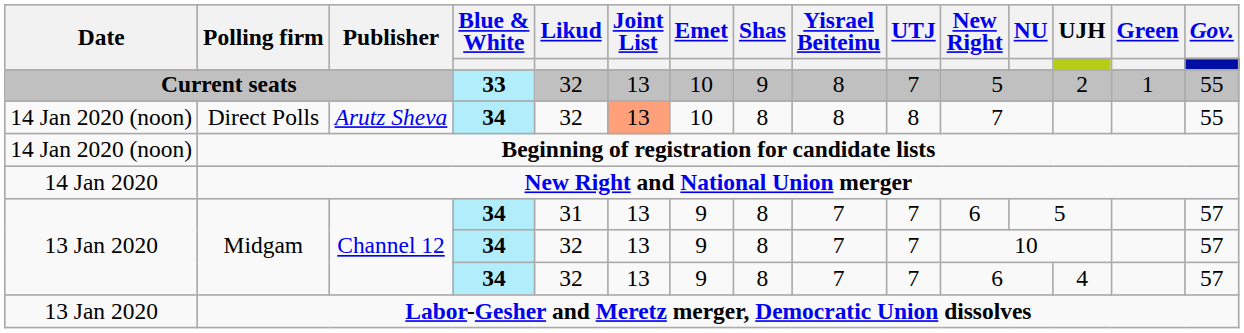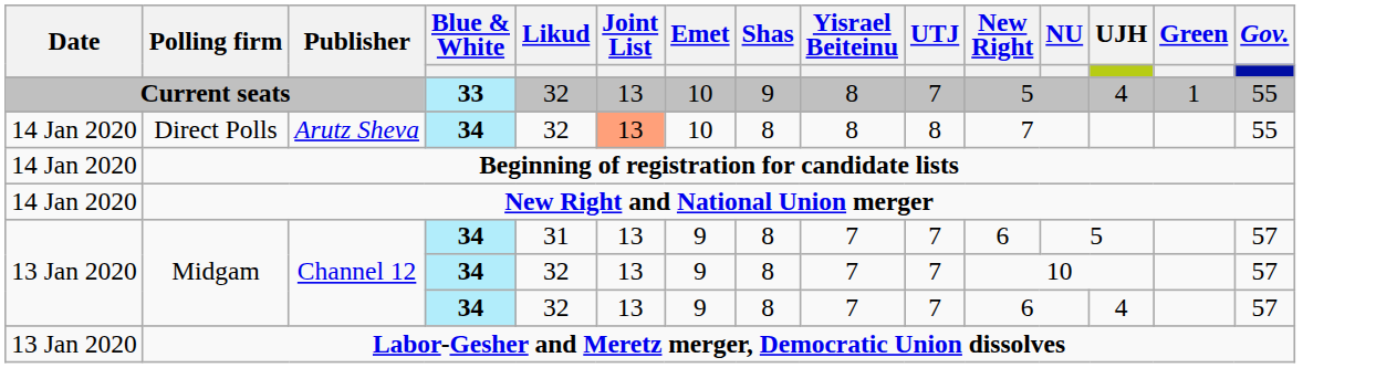Current seats | UJH: 2 -> 4
Direct Polls | Date: 14 Jan 2020 (noon) -> 14 Jan 2020
Beginning of registration for candidate lists | Date: 14 Jan 2020 (noon) -> 14 Jan 2020
